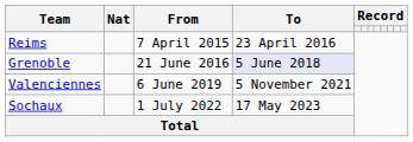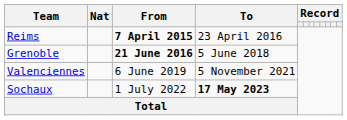Reims | From: normal -> bold
Grenoble | From: normal -> bold
Grenoble | To: lavender background -> no background
Sochaux | To: normal -> bold
